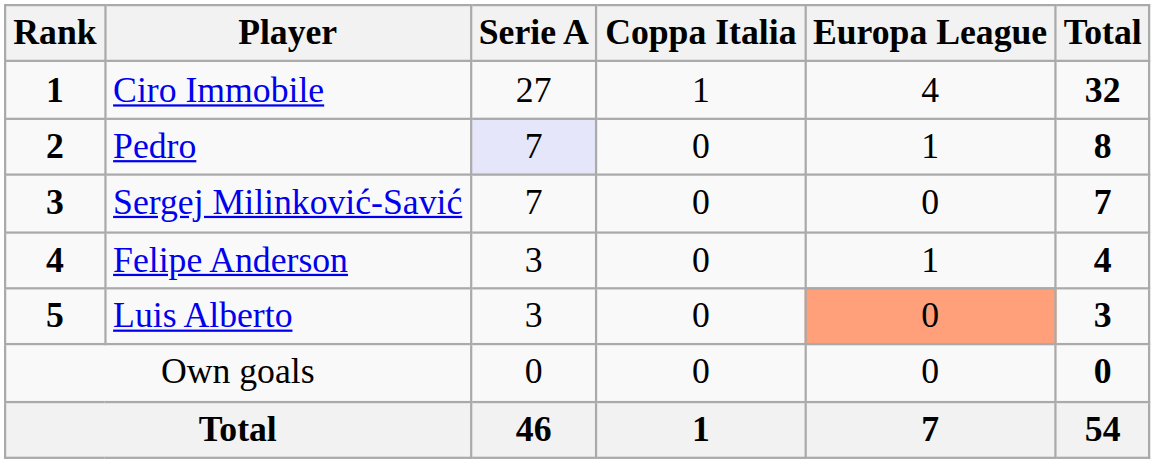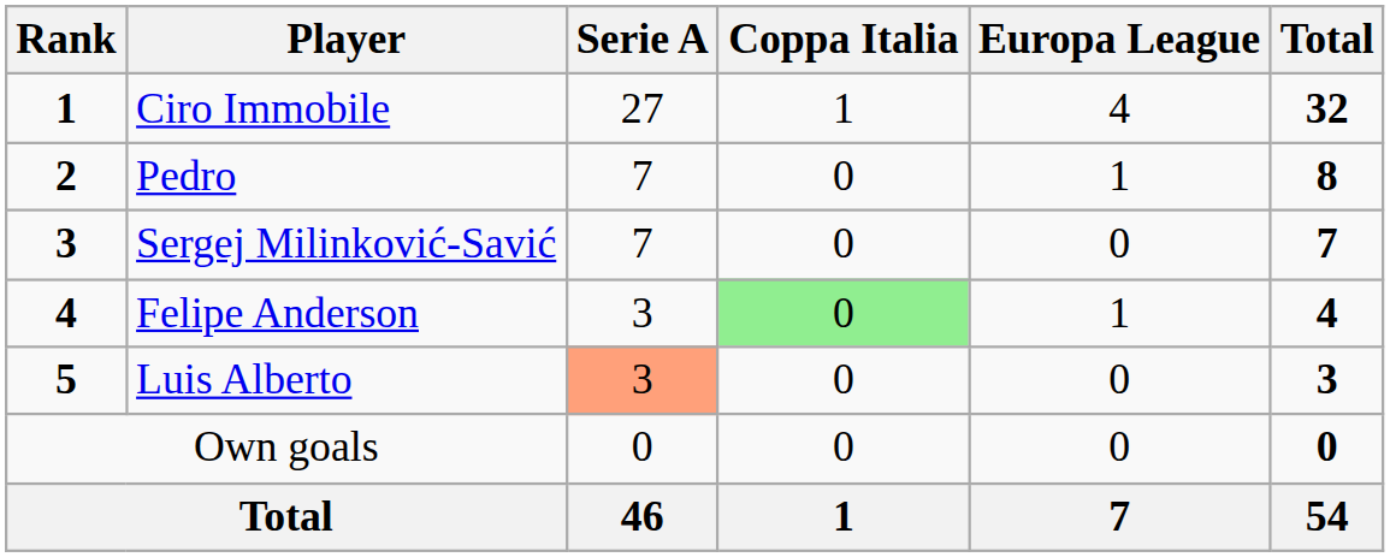Pedro | Serie A: lavender background -> no background
Felipe Anderson | Coppa Italia: no background -> lightgreen background
Luis Alberto | Serie A: no background -> lightsalmon background
Luis Alberto | Europa League: lightsalmon background -> no background
